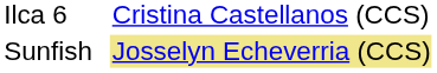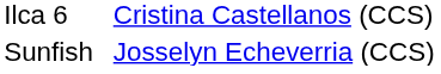Sunfish | column 2: khaki background -> no background
